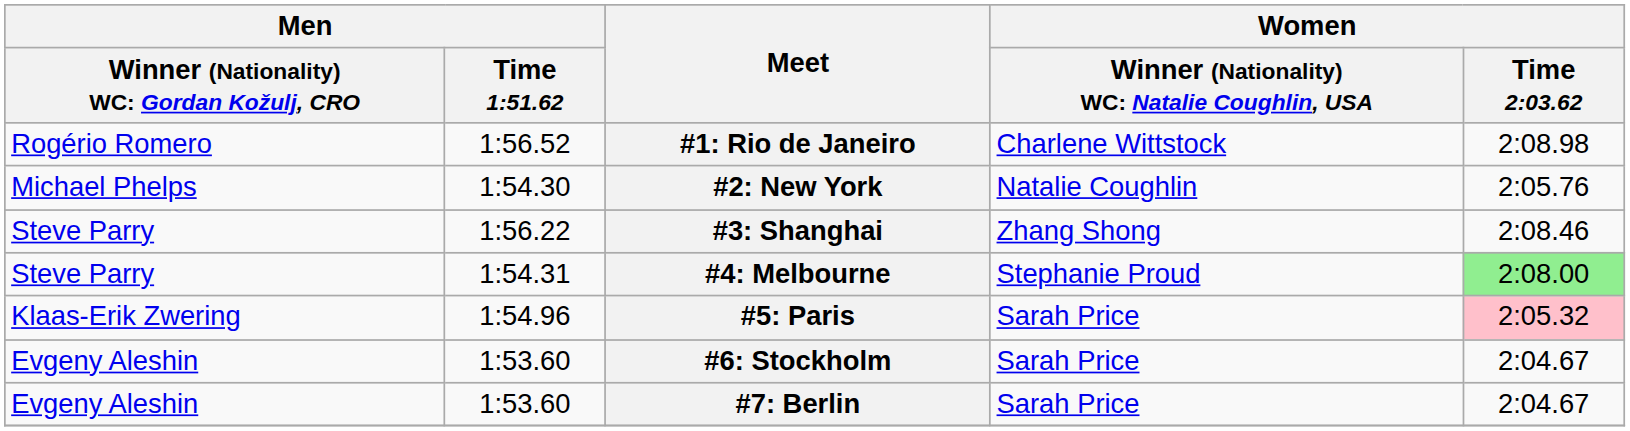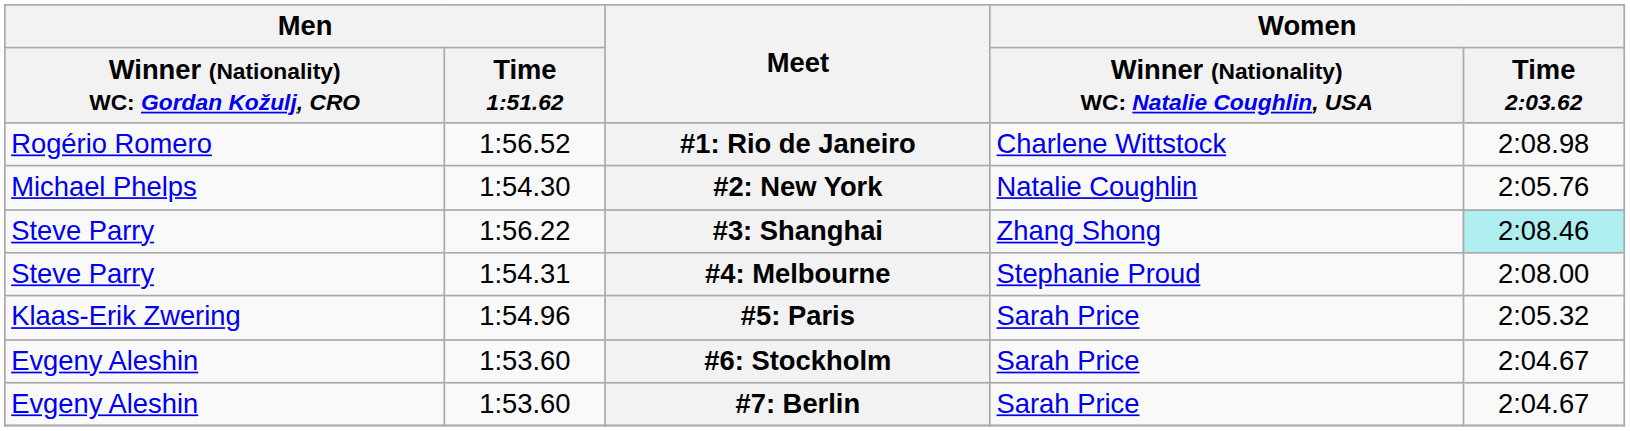#3: Shanghai | Women / Time 2:03.62: no background -> paleturquoise background
#4: Melbourne | Women / Time 2:03.62: lightgreen background -> no background
#5: Paris | Women / Time 2:03.62: pink background -> no background
